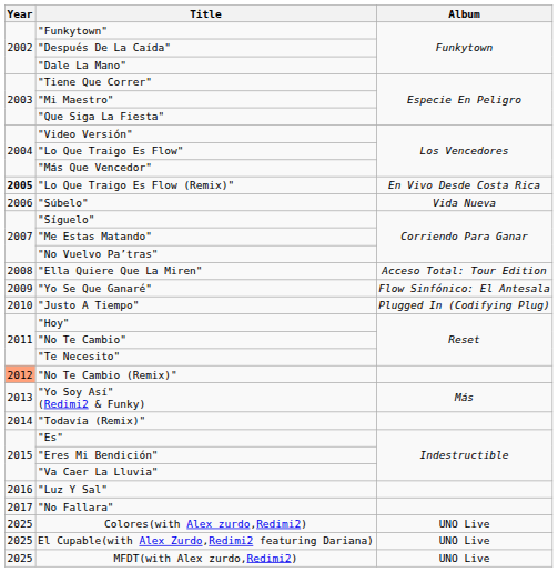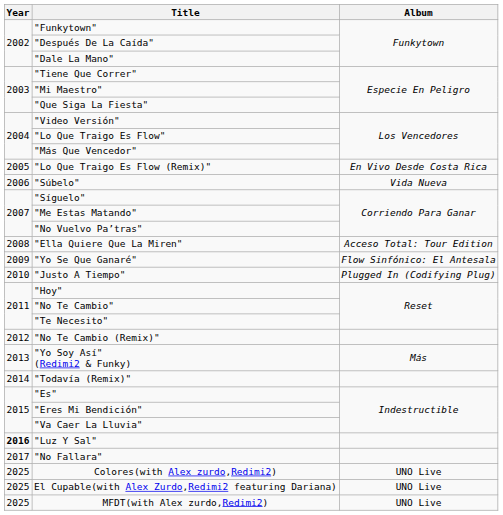"Lo Que Traigo Es Flow (Remix)" | Year: bold -> normal
"No Te Cambio (Remix)" | Year: lightsalmon background -> no background
"Luz Y Sal" | Year: normal -> bold
